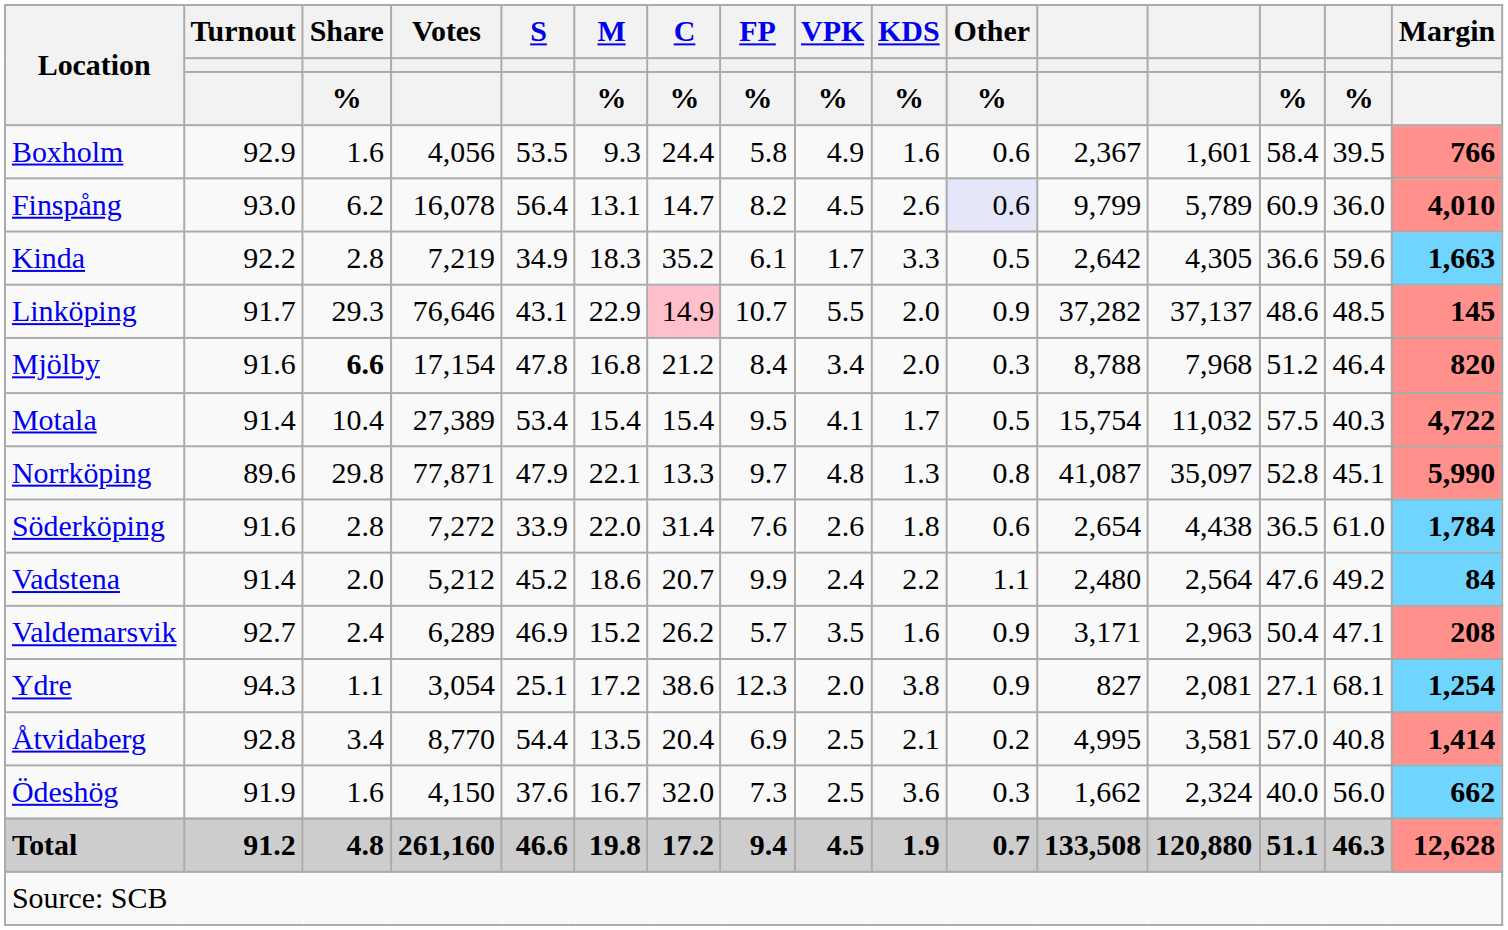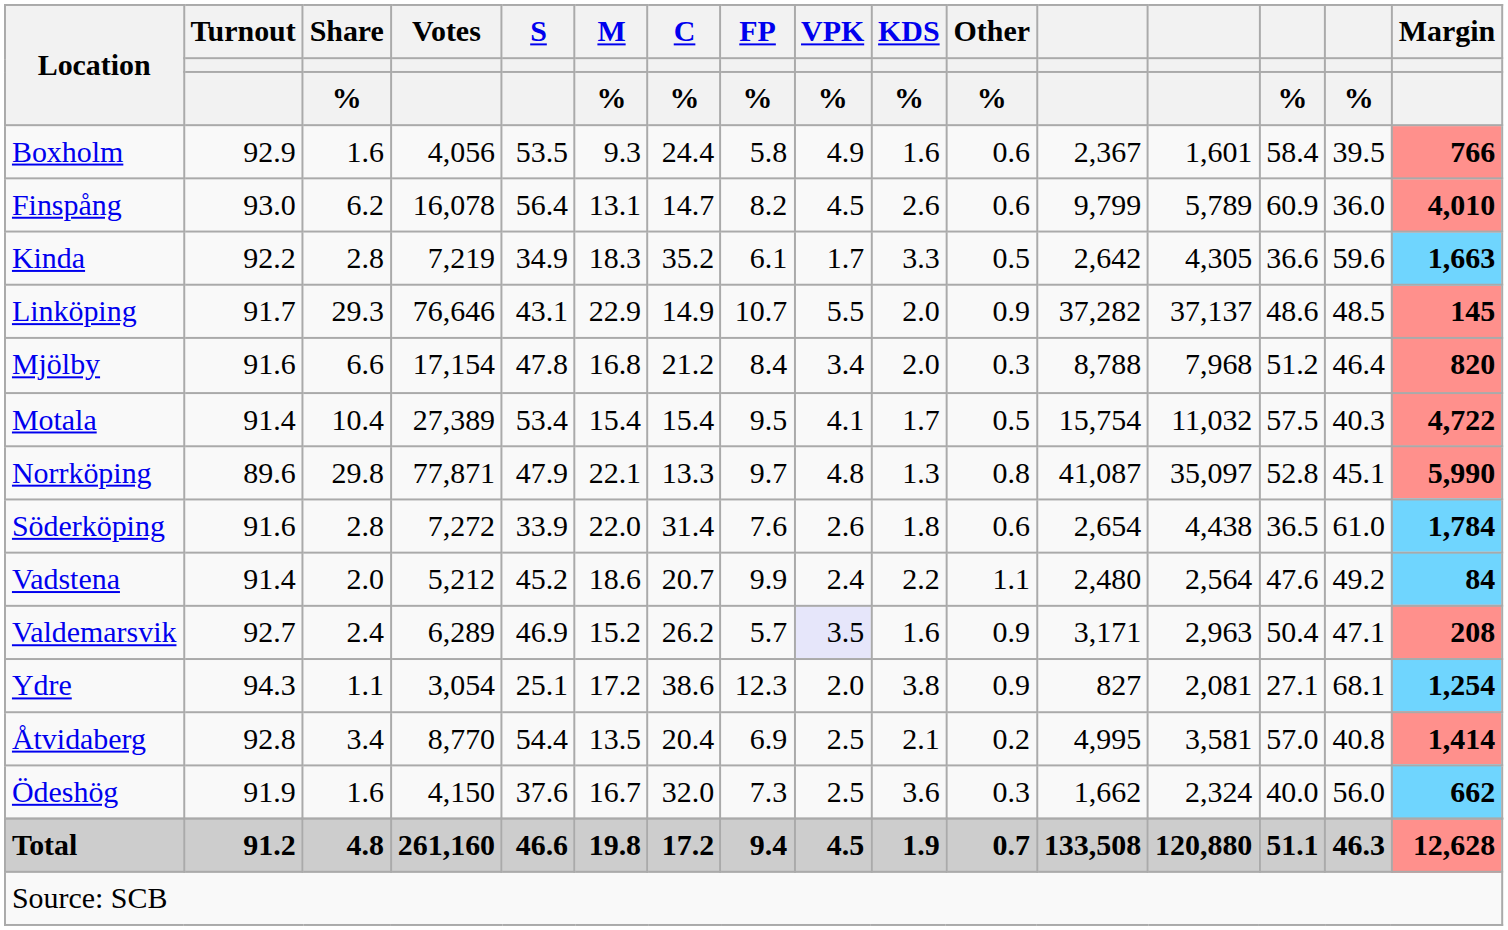Finspång | Other / %: lavender background -> no background
Linköping | C / %: pink background -> no background
Mjölby | Share / %: bold -> normal
Valdemarsvik | VPK / %: no background -> lavender background
